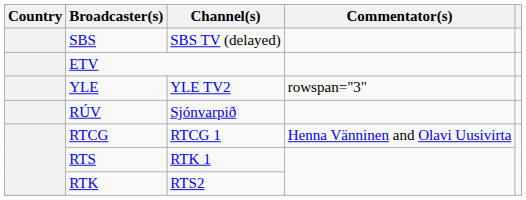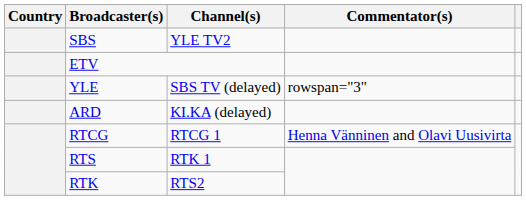SBS | Channel(s): SBS TV (delayed) -> YLE TV2
YLE | Channel(s): YLE TV2 -> SBS TV (delayed)
+ row: ARD | KI.KA (delayed)
- row: RÚV | Sjónvarpið
